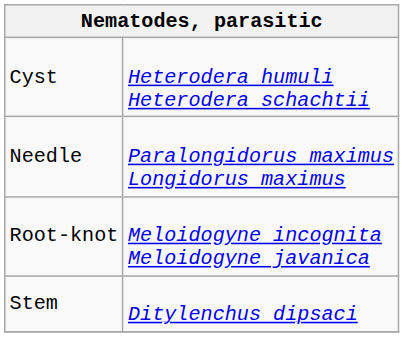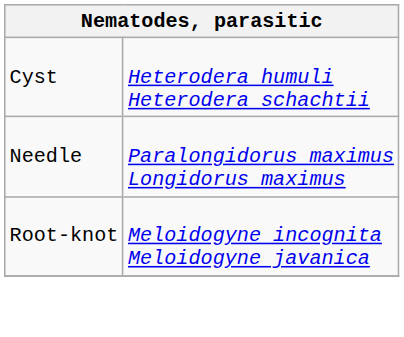- row: Stem | Ditylenchus dipsaci
